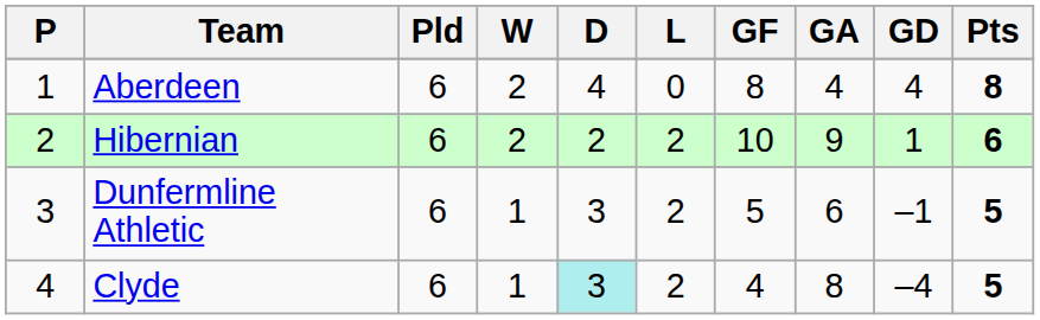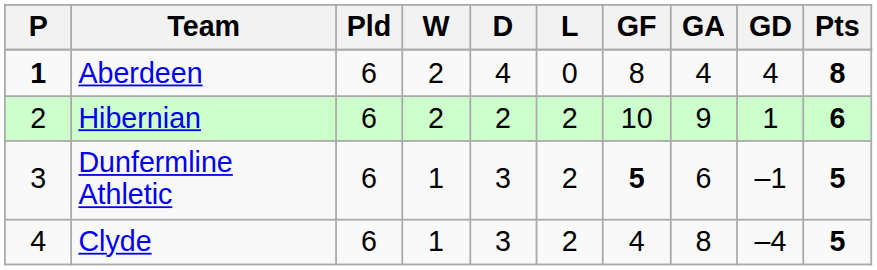Aberdeen | P: normal -> bold
Dunfermline Athletic | GF: normal -> bold
Clyde | D: paleturquoise background -> no background
